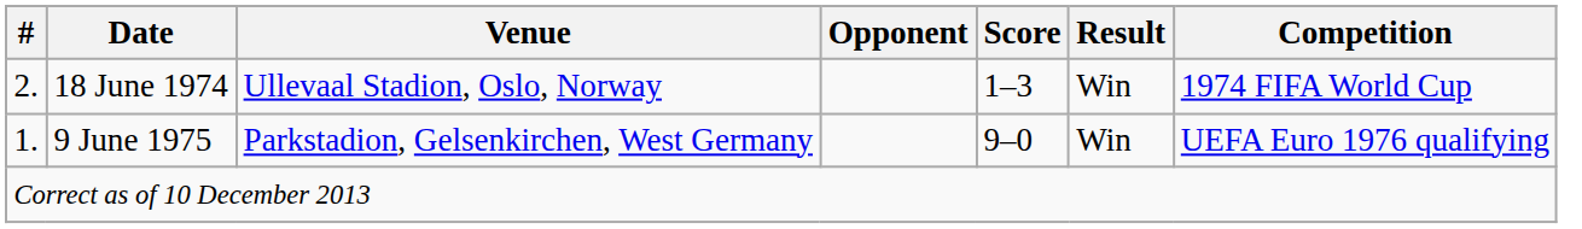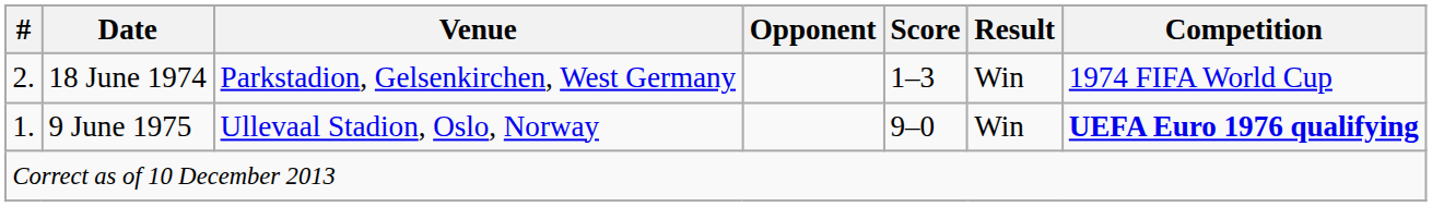18 June 1974 | Venue: Ullevaal Stadion, Oslo, Norway -> Parkstadion, Gelsenkirchen, West Germany
9 June 1975 | Venue: Parkstadion, Gelsenkirchen, West Germany -> Ullevaal Stadion, Oslo, Norway
9 June 1975 | Competition: normal -> bold
